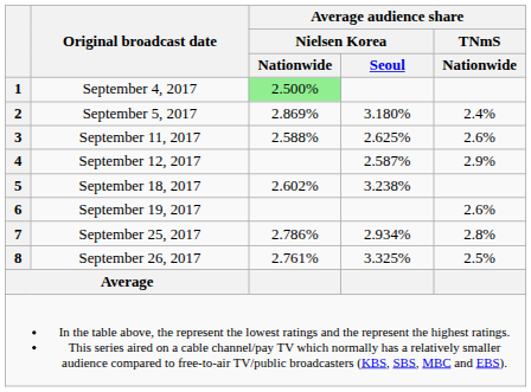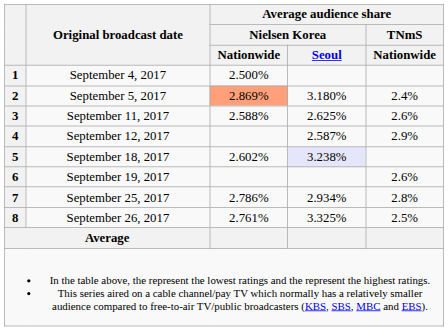September 4, 2017 | Average audience share / Nielsen Korea / Nationwide: lightgreen background -> no background
September 5, 2017 | Average audience share / Nielsen Korea / Nationwide: no background -> lightsalmon background
September 18, 2017 | Average audience share / Nielsen Korea / Seoul: no background -> lavender background
